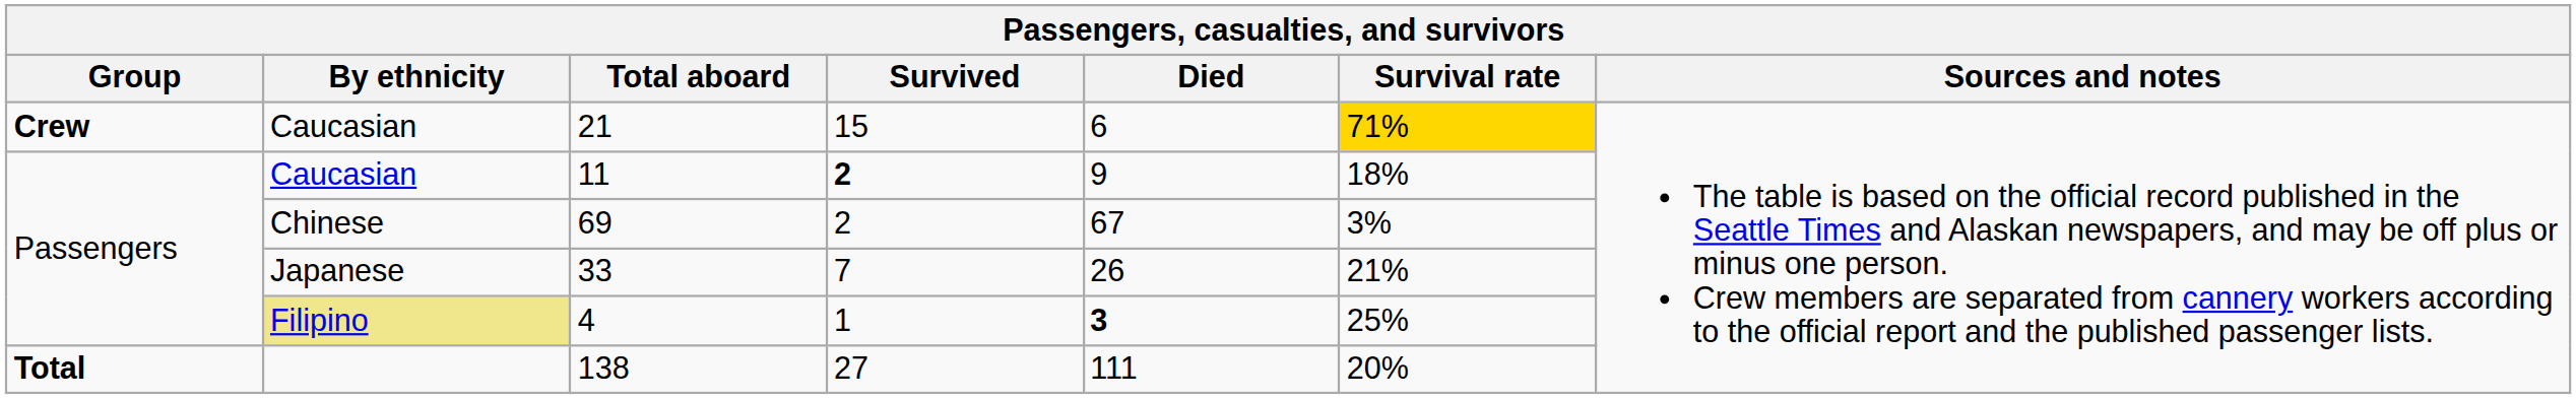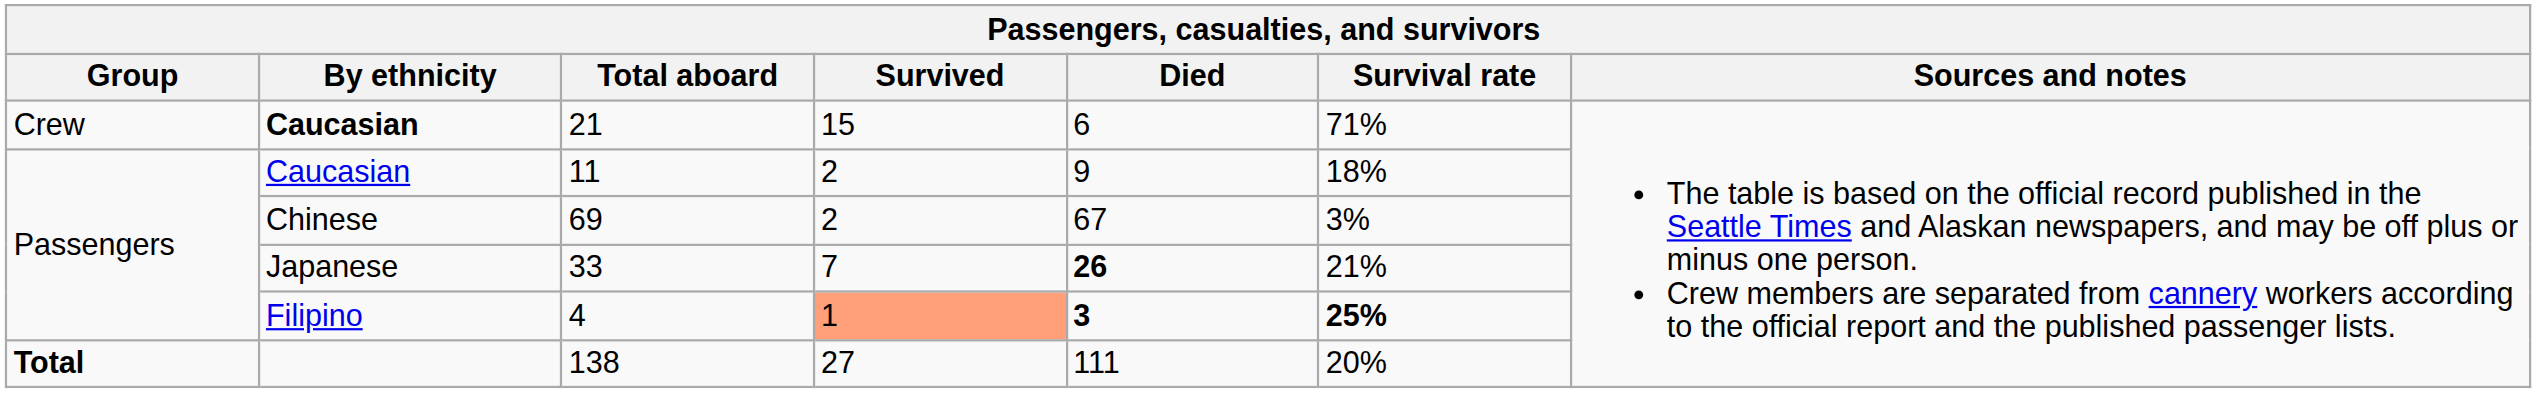21 | Group: bold -> normal
21 | By ethnicity: normal -> bold
21 | Survival rate: gold background -> no background
11 | Survived: bold -> normal
33 | Died: normal -> bold
4 | By ethnicity: khaki background -> no background
4 | Survived: no background -> lightsalmon background
4 | Survival rate: normal -> bold
